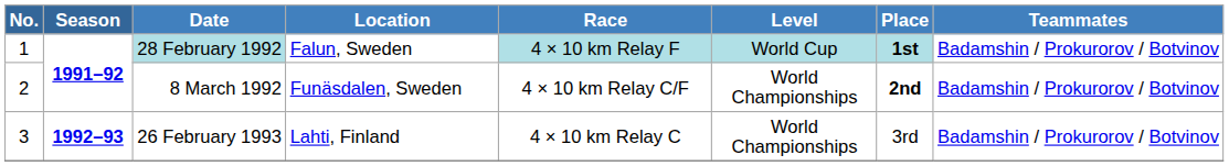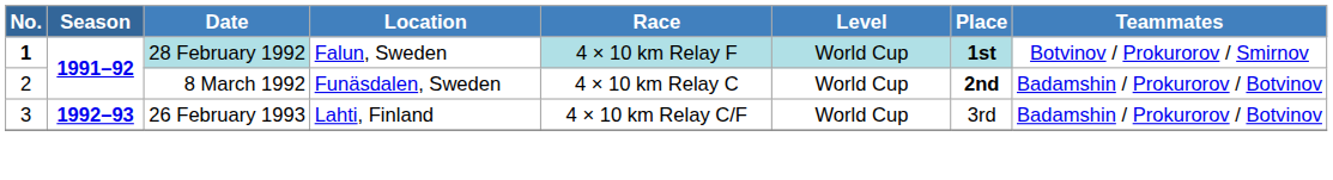28 February 1992 | No.: normal -> bold
28 February 1992 | Teammates: Badamshin / Prokurorov / Botvinov -> Botvinov / Prokurorov / Smirnov
8 March 1992 | Race: 4 × 10 km Relay C/F -> 4 × 10 km Relay C
8 March 1992 | Level: World Championships -> World Cup
26 February 1993 | Race: 4 × 10 km Relay C -> 4 × 10 km Relay C/F
26 February 1993 | Level: World Championships -> World Cup
